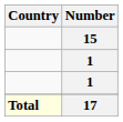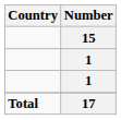row 5 | Country: lightyellow background -> no background
